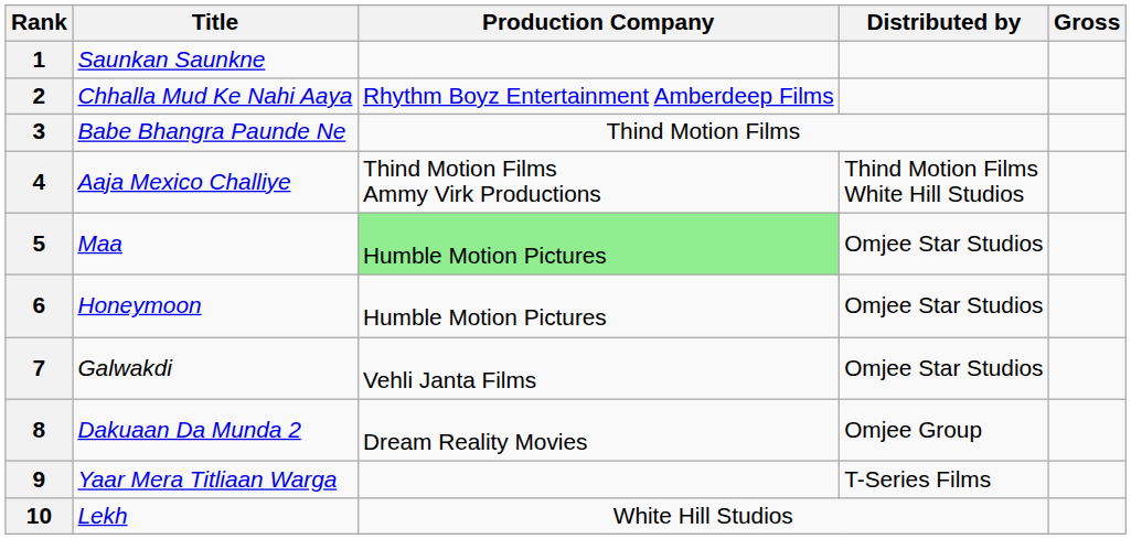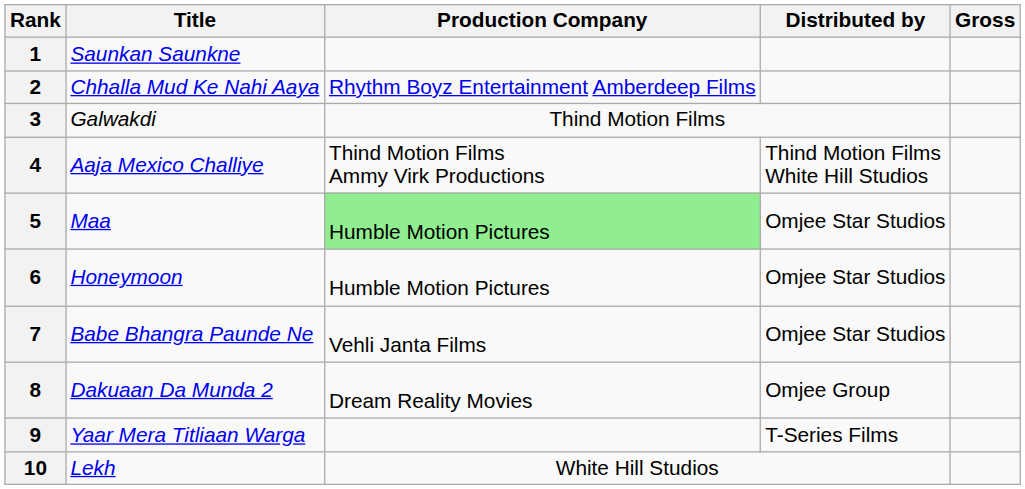3 | Title: Babe Bhangra Paunde Ne -> Galwakdi
7 | Title: Galwakdi -> Babe Bhangra Paunde Ne
